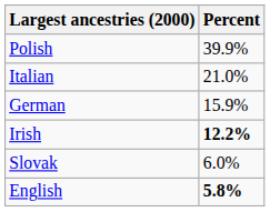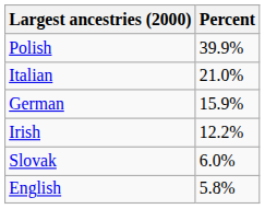Irish | Percent: bold -> normal
English | Percent: bold -> normal
